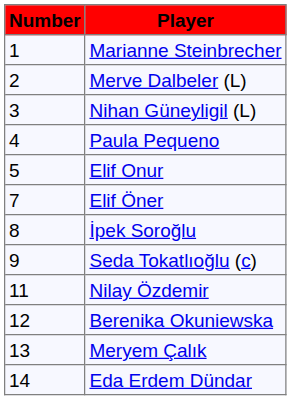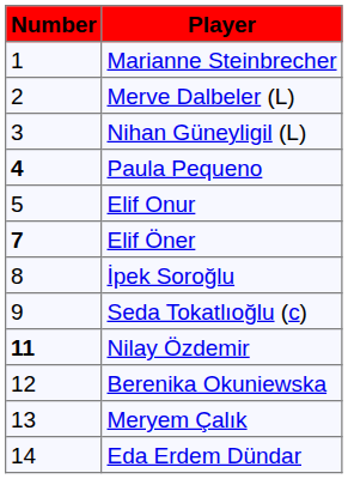Paula Pequeno | Number: normal -> bold
Elif Öner | Number: normal -> bold
Nilay Özdemir | Number: normal -> bold
